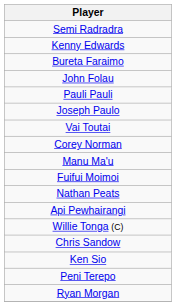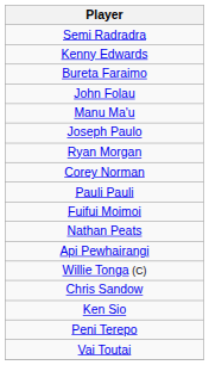row 6 | column 1: Pauli Pauli -> Manu Ma'u
row 8 | column 1: Vai Toutai -> Ryan Morgan
row 10 | column 1: Manu Ma'u -> Pauli Pauli
row 18 | column 1: Ryan Morgan -> Vai Toutai
